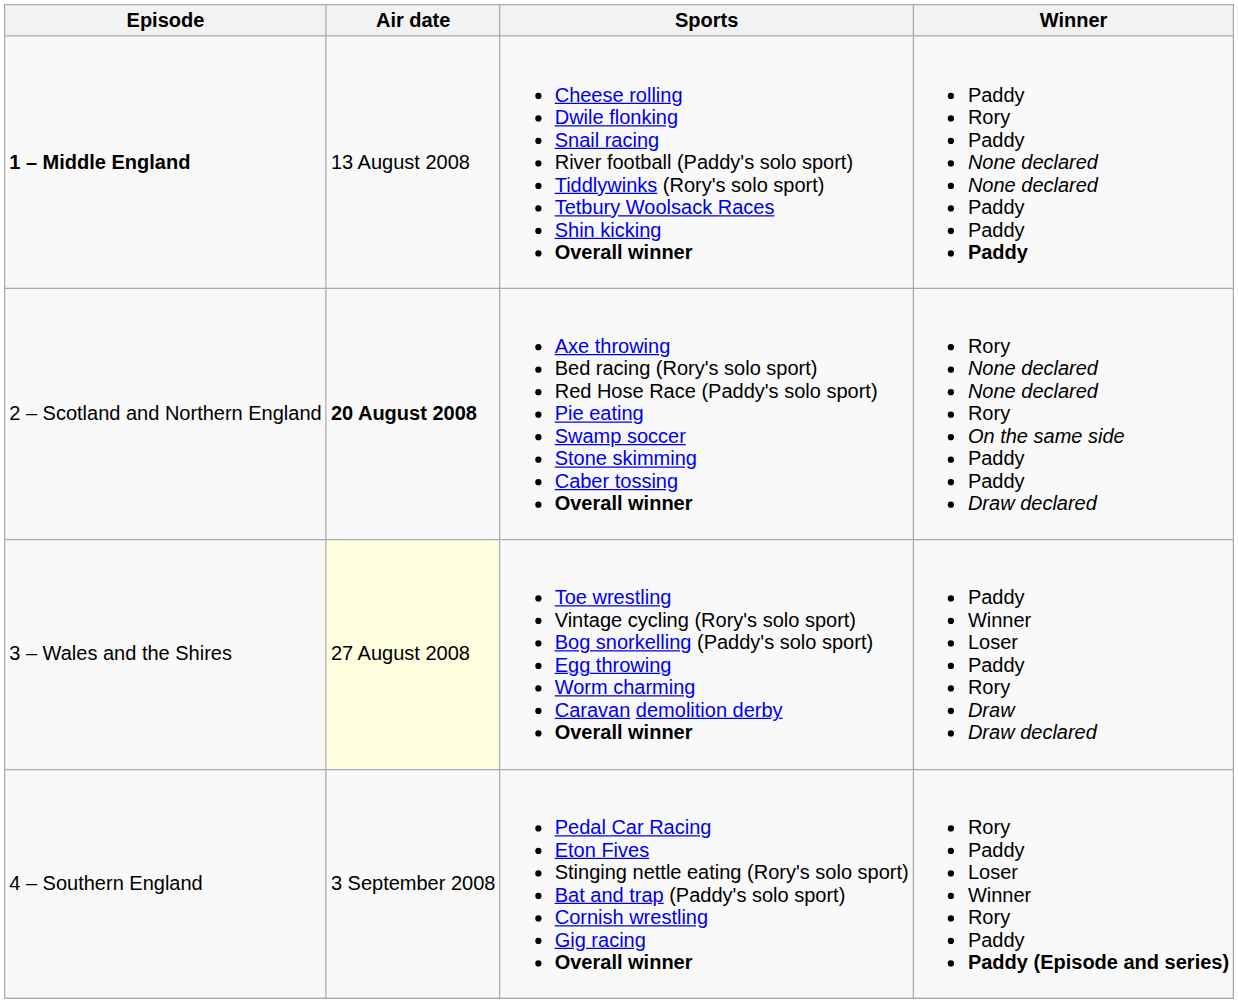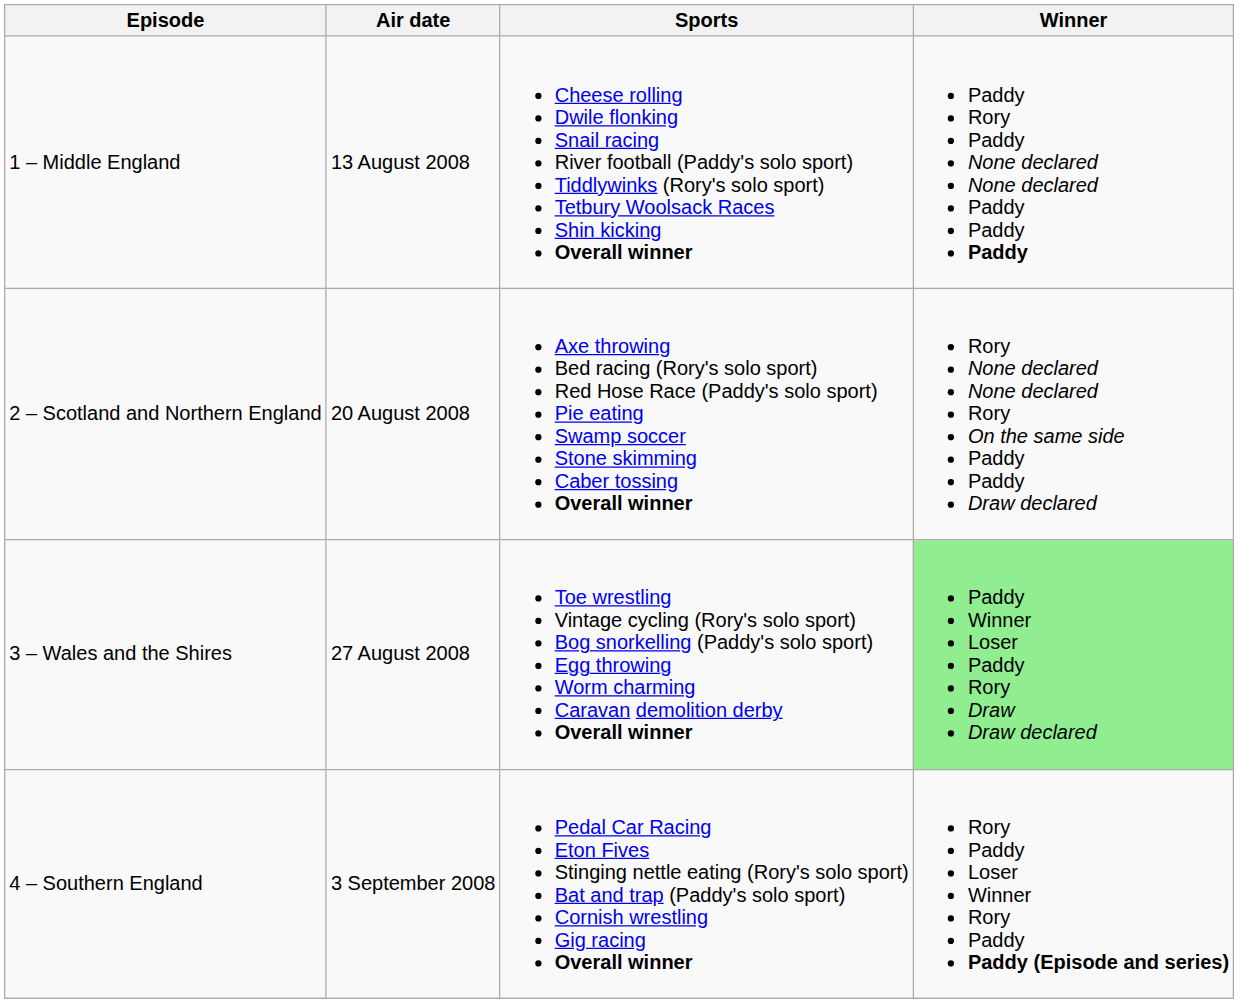row 2 | Episode: bold -> normal
row 3 | Air date: bold -> normal
row 4 | Air date: lightyellow background -> no background
row 4 | Winner: no background -> lightgreen background
